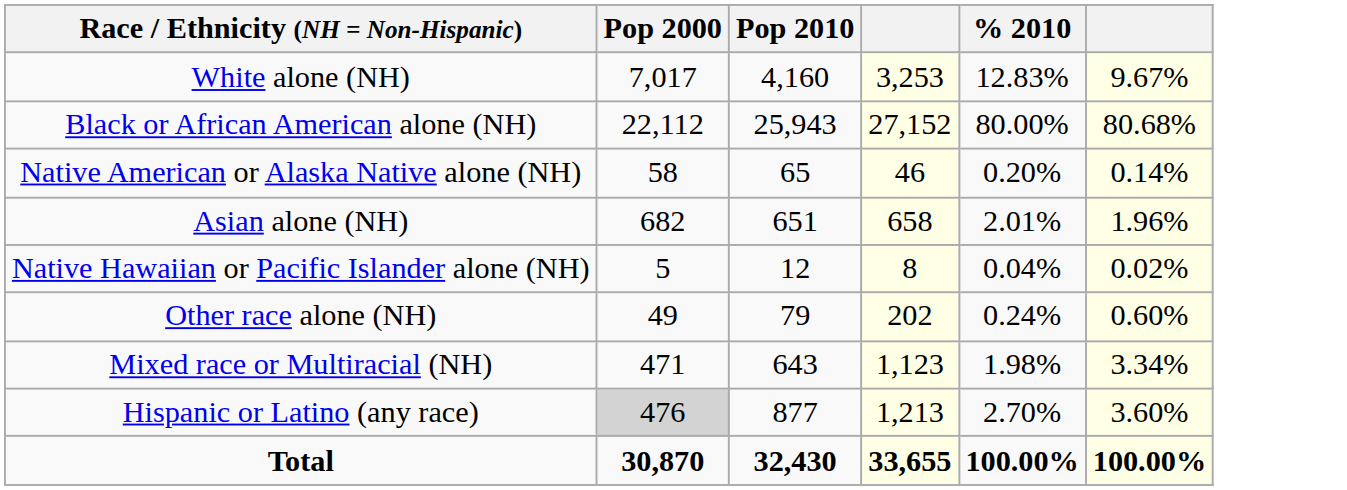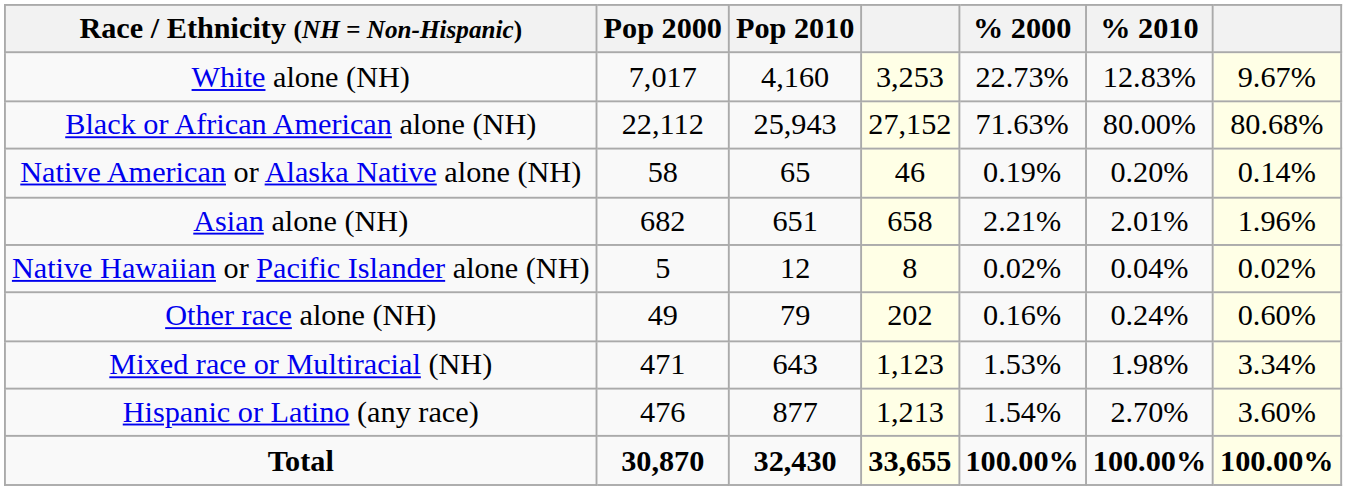+ column: % 2000 | 22.73% | 71.63% | 0.19% | 2.21% | 0.02% | 0.16% | 1.53% | 1.54% | 100.00%
Hispanic or Latino (any race) | Pop 2000: lightgrey background -> no background
